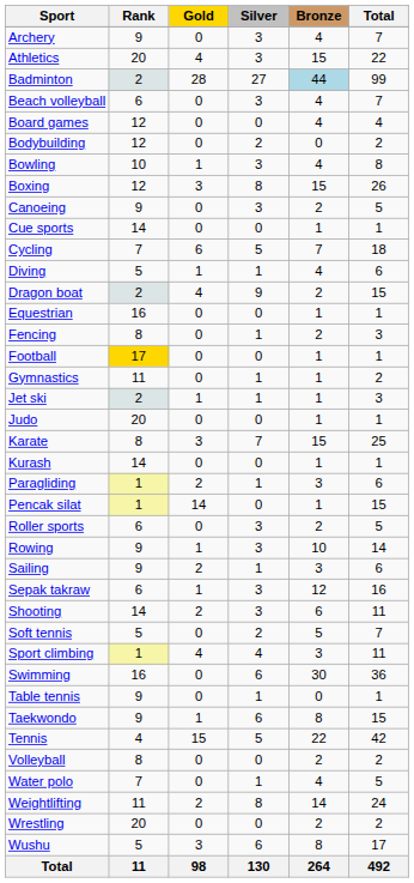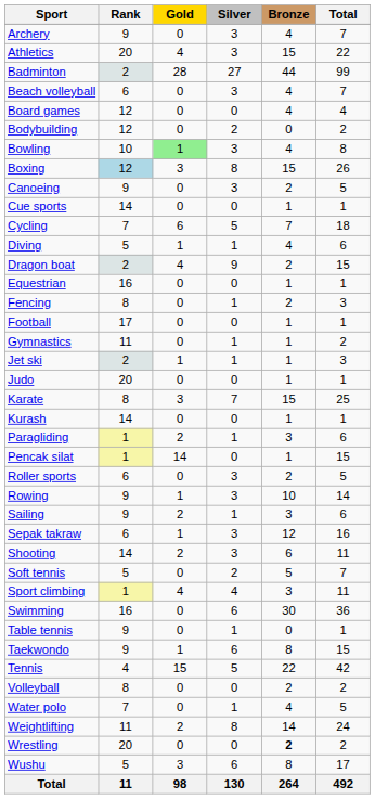Badminton | Bronze: lightblue background -> no background
Bowling | Gold: no background -> lightgreen background
Boxing | Rank: no background -> lightblue background
Football | Rank: gold background -> no background
Wrestling | Bronze: normal -> bold
